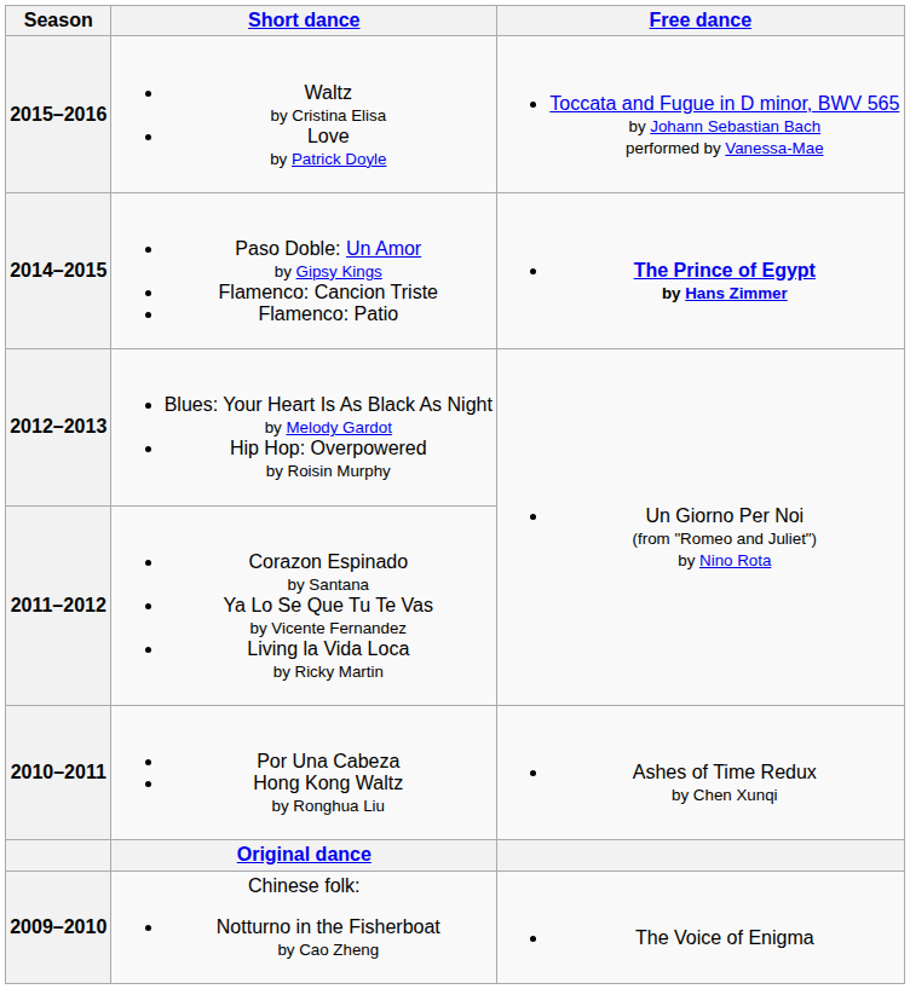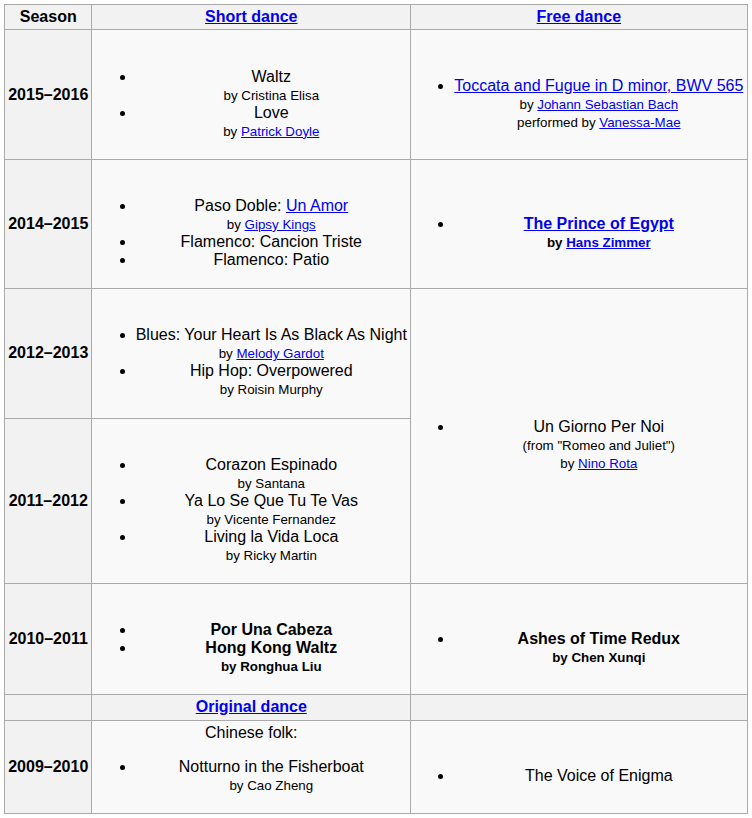2010–2011 | Short dance: normal -> bold
2010–2011 | Free dance: normal -> bold
